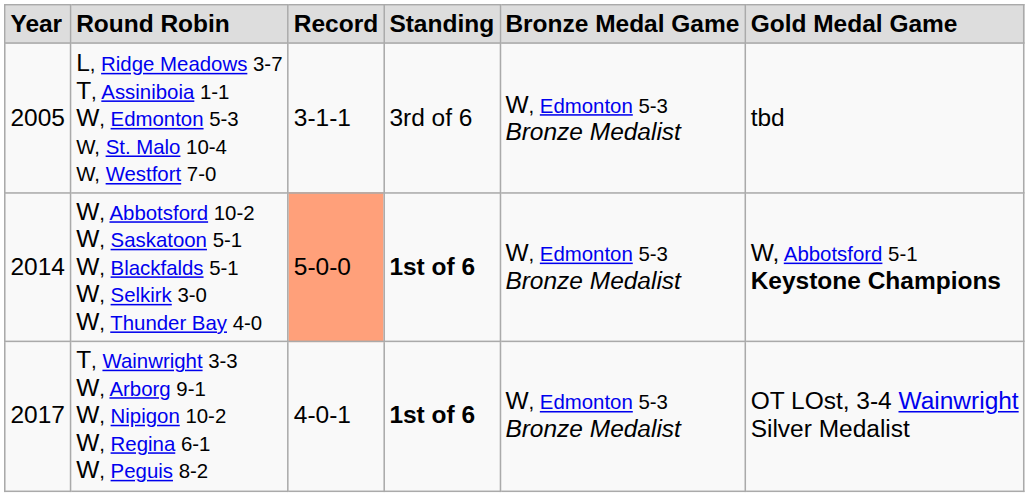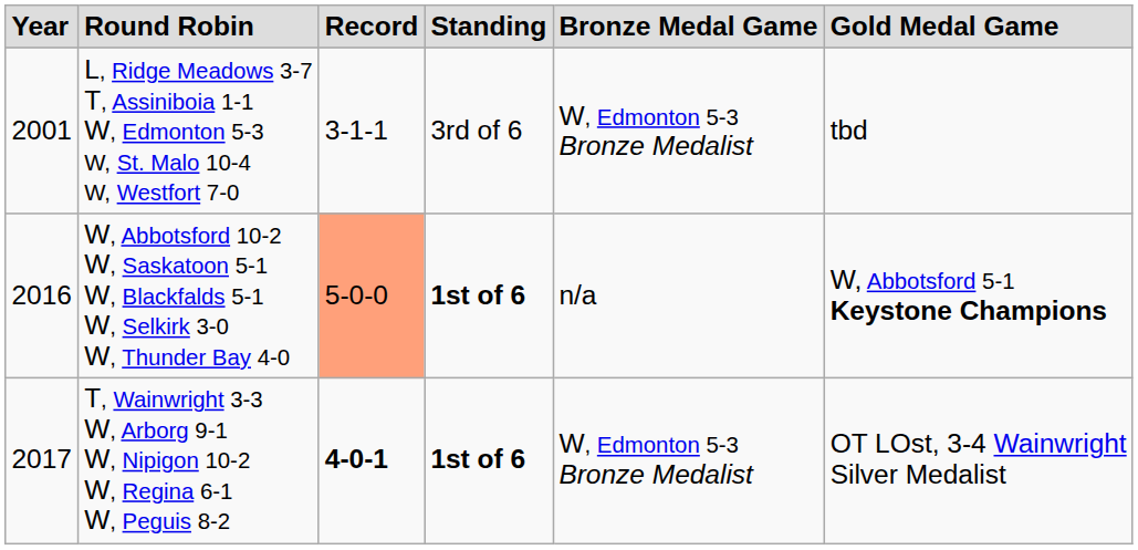row 2 | column 1: 2005 -> 2001
row 3 | column 1: 2014 -> 2016
row 3 | column 5: W, Edmonton 5-3 Bronze Medalist -> n/a
row 4 | column 3: normal -> bold
